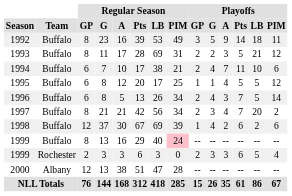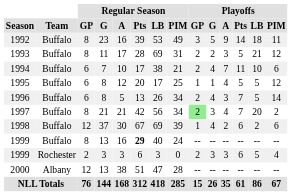1997 | Playoffs / GP: no background -> lightgreen background
1999 / 13 | Regular Season / Pts: normal -> bold
1999 / 13 | Regular Season / PIM: pink background -> no background
